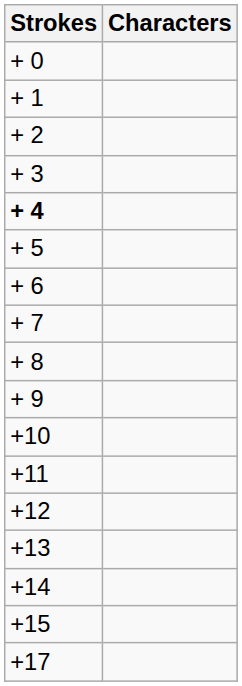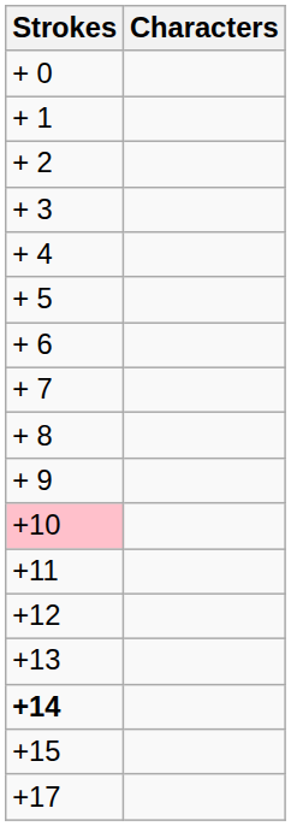+ 4 | Strokes: bold -> normal
+10 | Strokes: no background -> pink background
+14 | Strokes: normal -> bold
